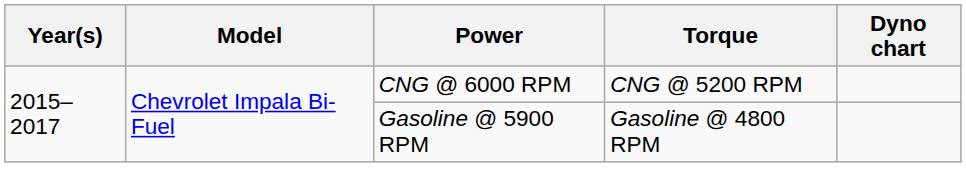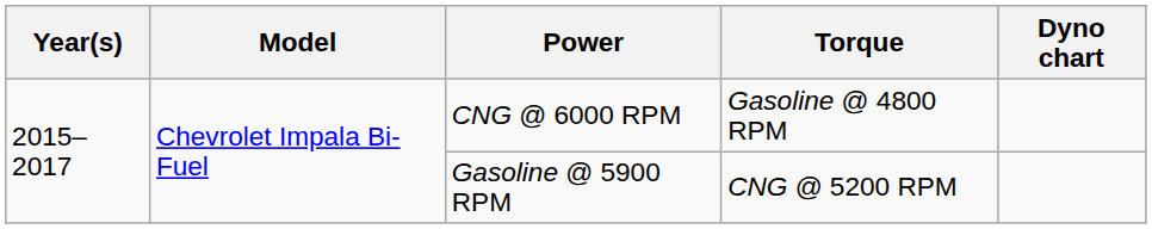CNG @ 6000 RPM | Torque: CNG @ 5200 RPM -> Gasoline @ 4800 RPM
Gasoline @ 5900 RPM | Torque: Gasoline @ 4800 RPM -> CNG @ 5200 RPM
